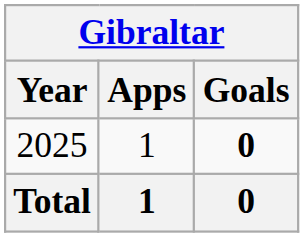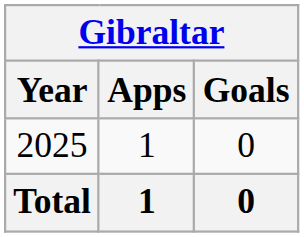2025 | Goals: bold -> normal
